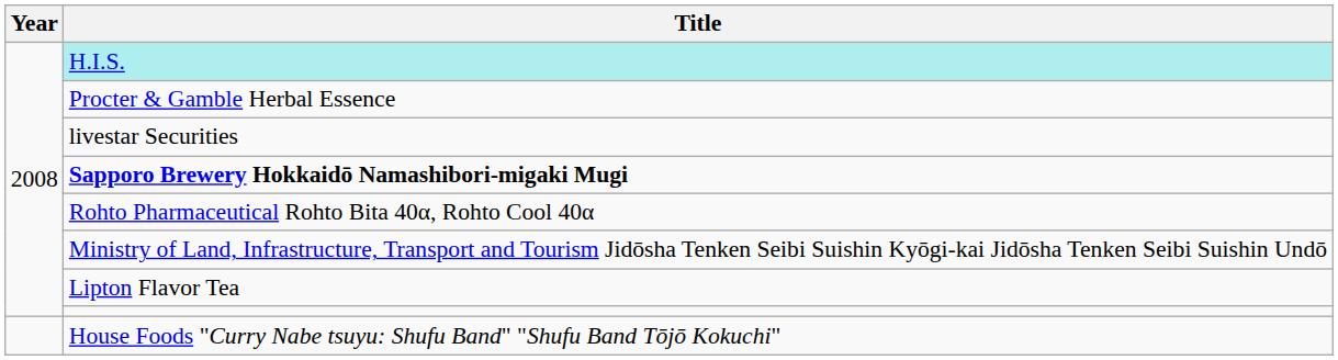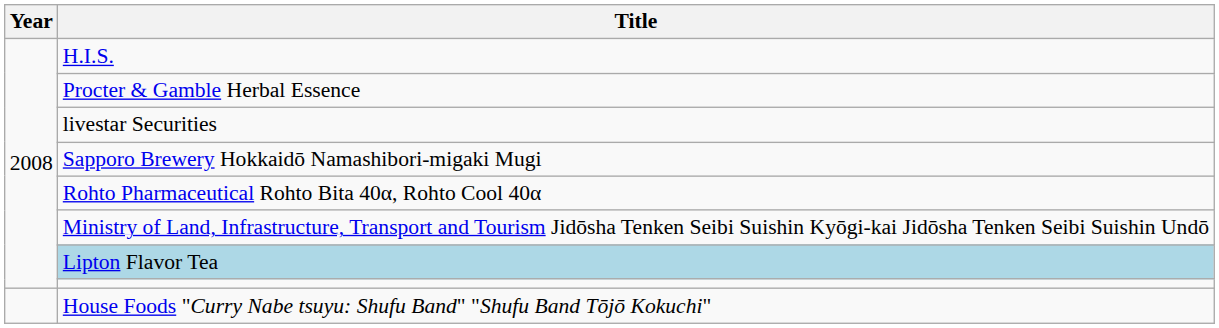H.I.S. | Title: paleturquoise background -> no background
Sapporo Brewery Hokkaidō Namashibori-migaki Mugi | Title: bold -> normal
Lipton Flavor Tea | Title: no background -> lightblue background
